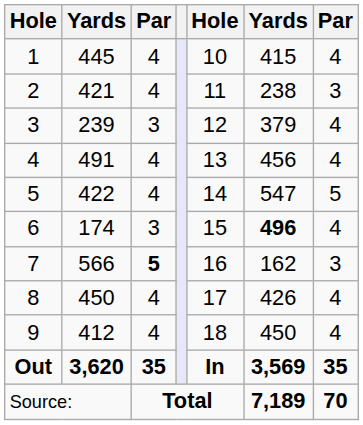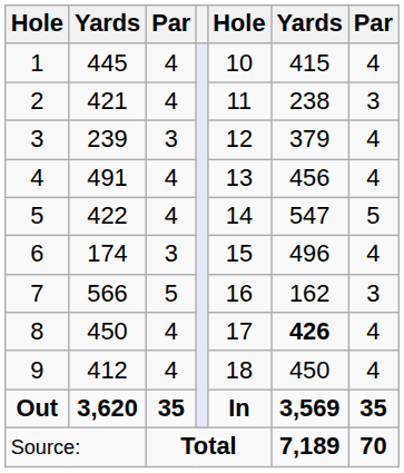6 | column 6: bold -> normal
7 | column 3: bold -> normal
8 | column 6: normal -> bold
